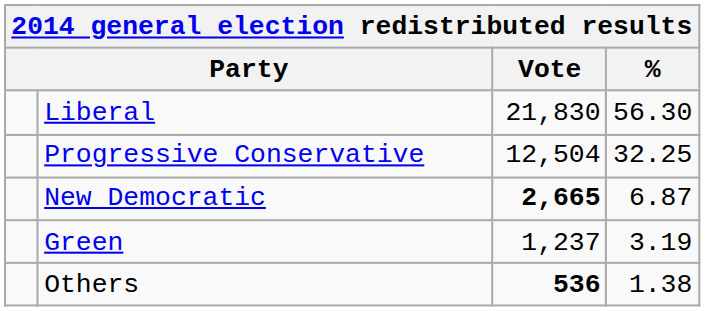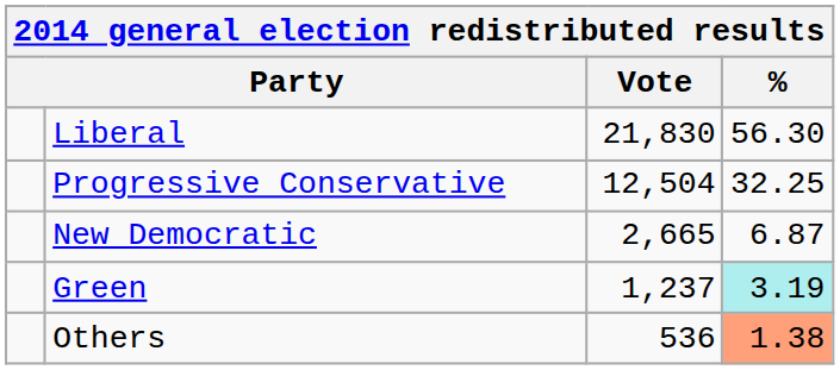New Democratic | Vote: bold -> normal
Green | %: no background -> paleturquoise background
Others | Vote: bold -> normal
Others | %: no background -> lightsalmon background
